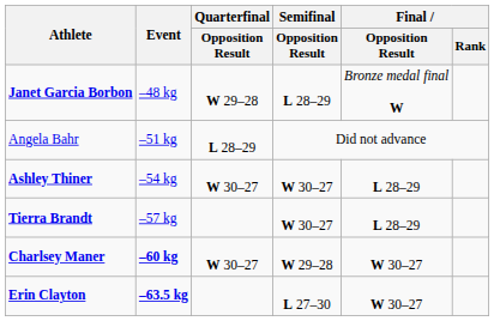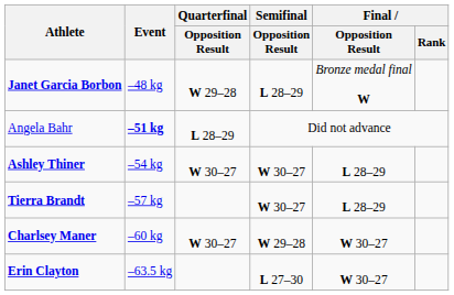Angela Bahr | Event: normal -> bold
Charlsey Maner | Event: bold -> normal
Erin Clayton | Event: bold -> normal
